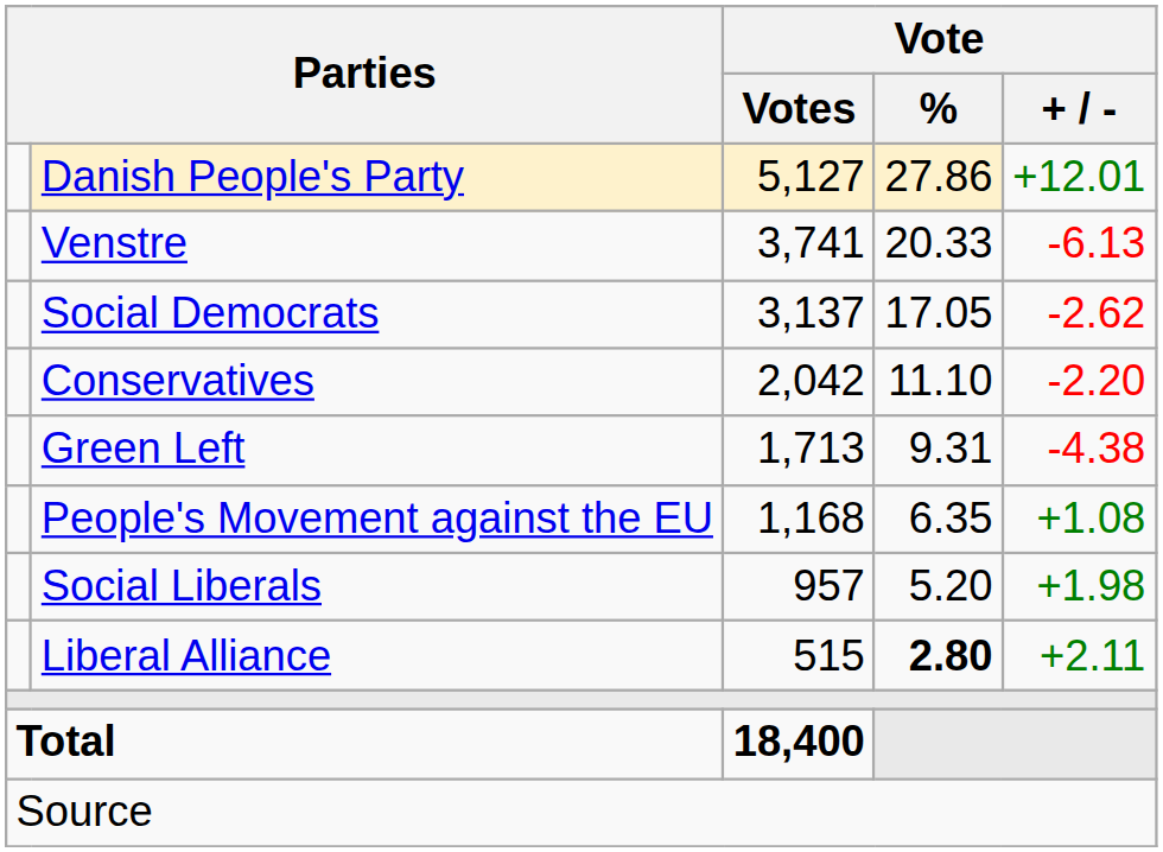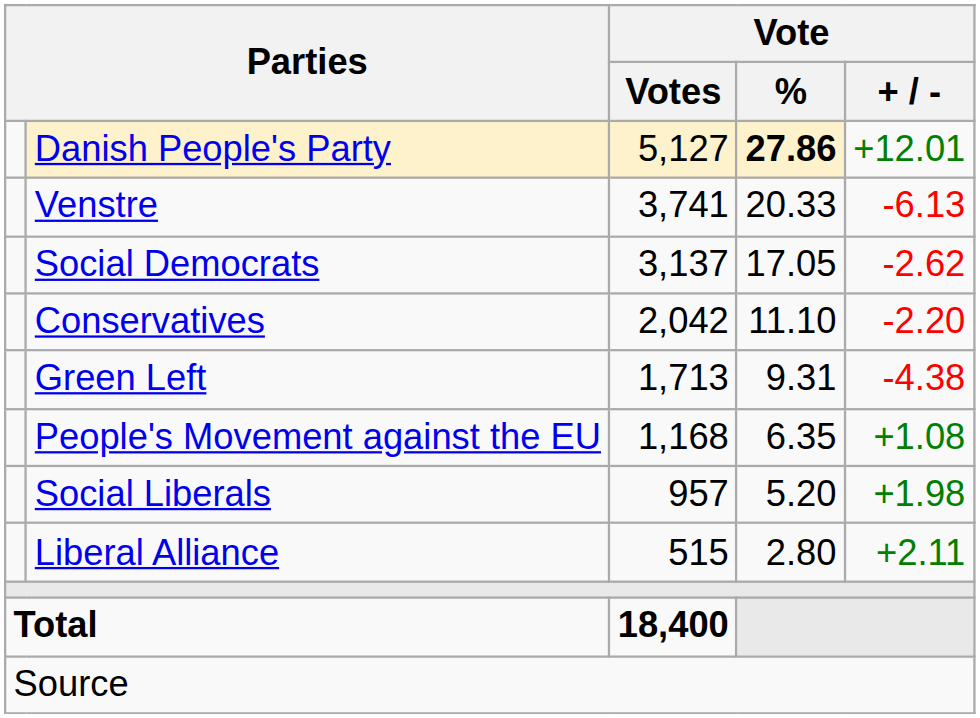Danish People's Party | Vote / %: normal -> bold
Liberal Alliance | Vote / %: bold -> normal
